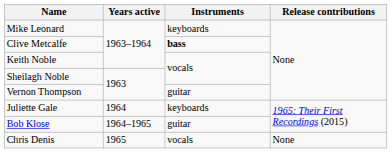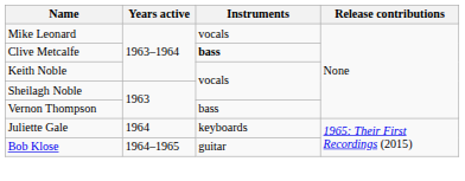Mike Leonard | Instruments: keyboards -> vocals
Vernon Thompson | Instruments: guitar -> bass
- row: Chris Denis | 1965 | vocals | None
